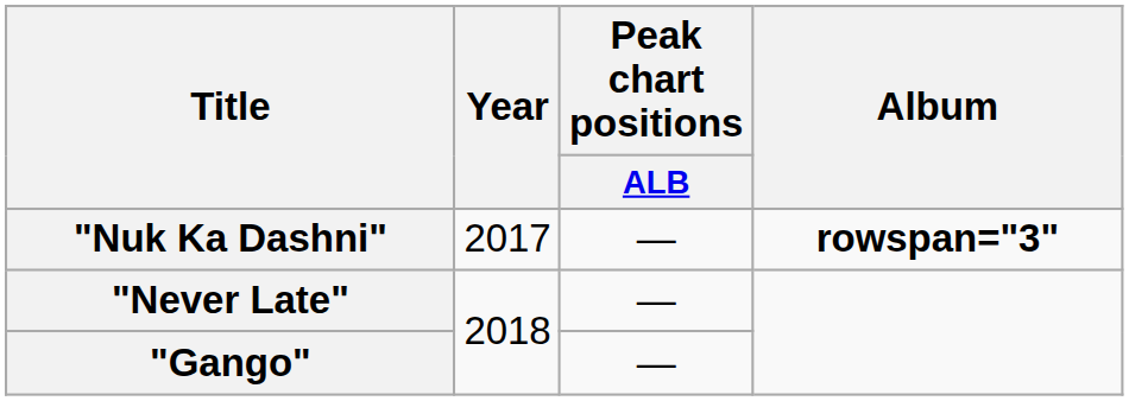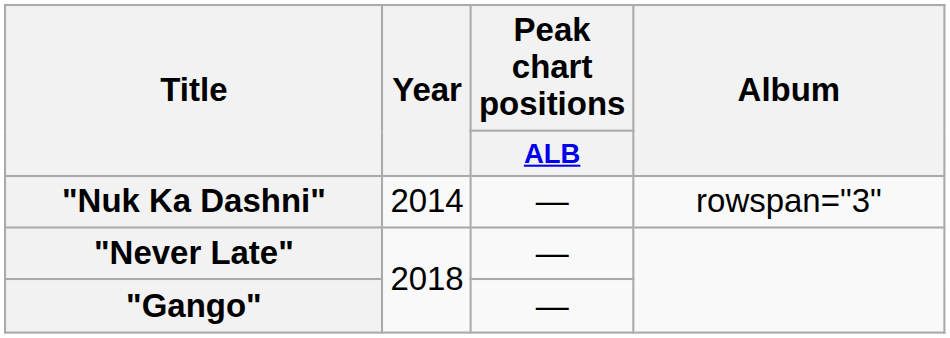"Nuk Ka Dashni" | Year: 2017 -> 2014
"Nuk Ka Dashni" | Album: bold -> normal
